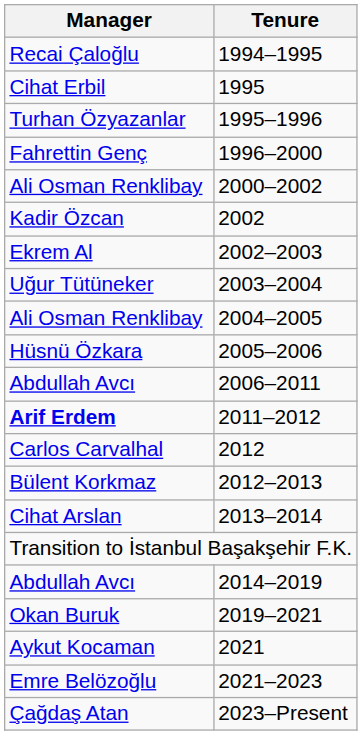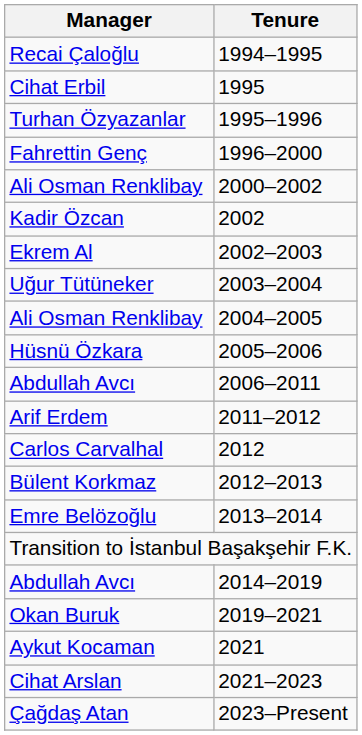row 13 | Manager: bold -> normal
row 16 | Manager: Cihat Arslan -> Emre Belözoğlu
row 21 | Manager: Emre Belözoğlu -> Cihat Arslan
